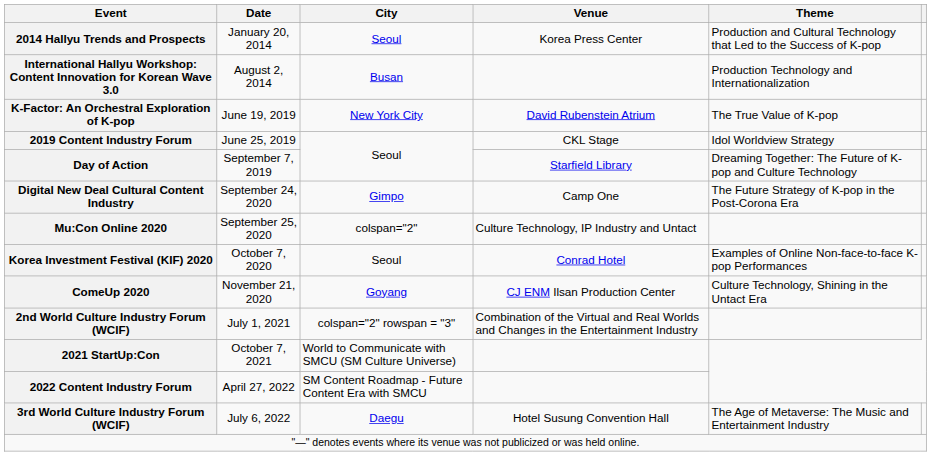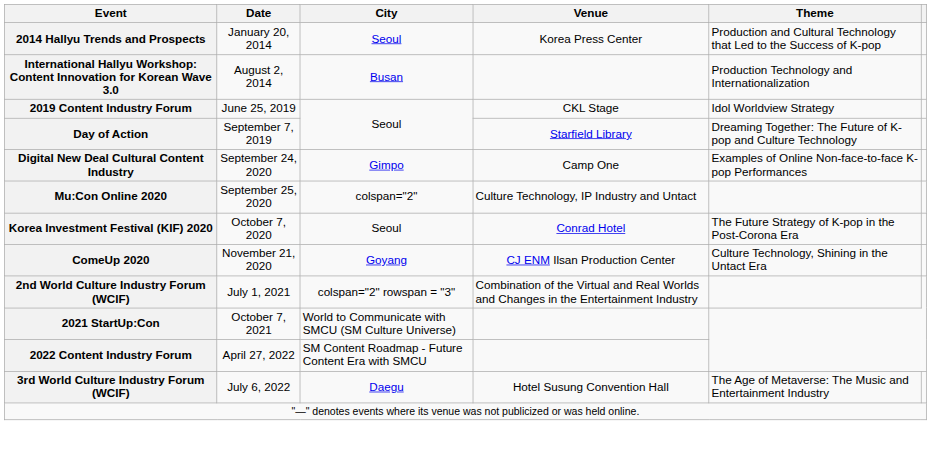- row: K-Factor: An Orchestral Exploration of K-pop | June 19, 2019 | New York City | David Rubenstein Atrium | The True Value of K-pop
Digital New Deal Cultural Content Industry | Theme: The Future Strategy of K-pop in the Post-Corona Era -> Examples of Online Non-face-to-face K-pop Performances
Korea Investment Festival (KIF) 2020 | Theme: Examples of Online Non-face-to-face K-pop Performances -> The Future Strategy of K-pop in the Post-Corona Era
